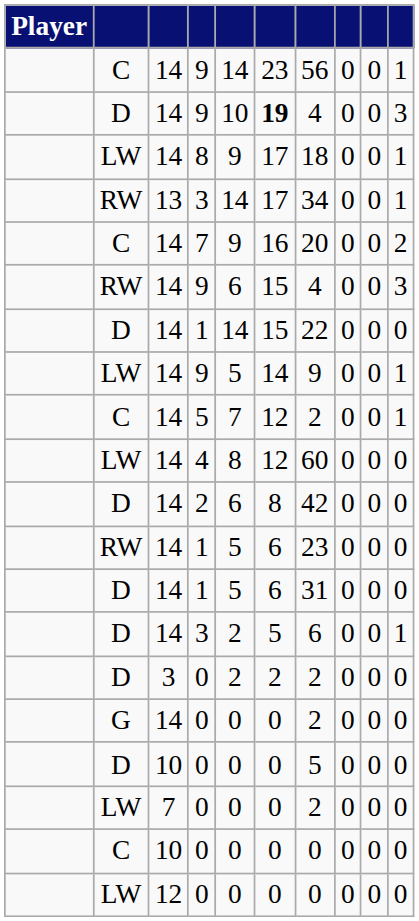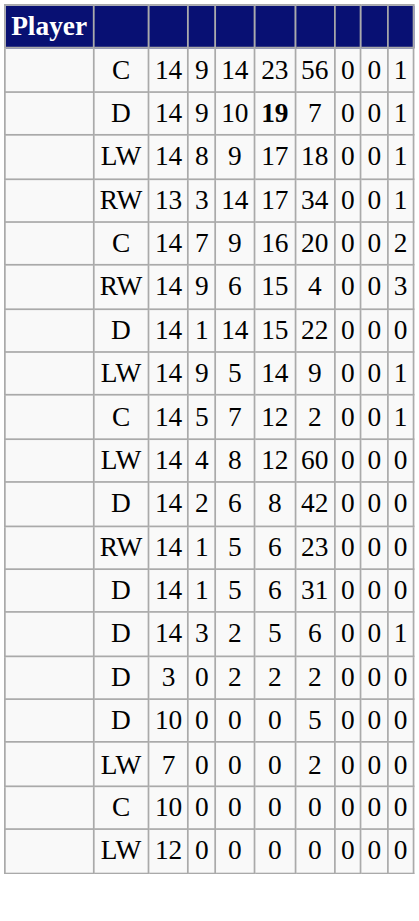D / 9 | column 7: 4 -> 7
D / 9 | column 10: 3 -> 1
- row: G | 14 | 0 | 0 | 0 | 2 | 0 | 0 | 0
